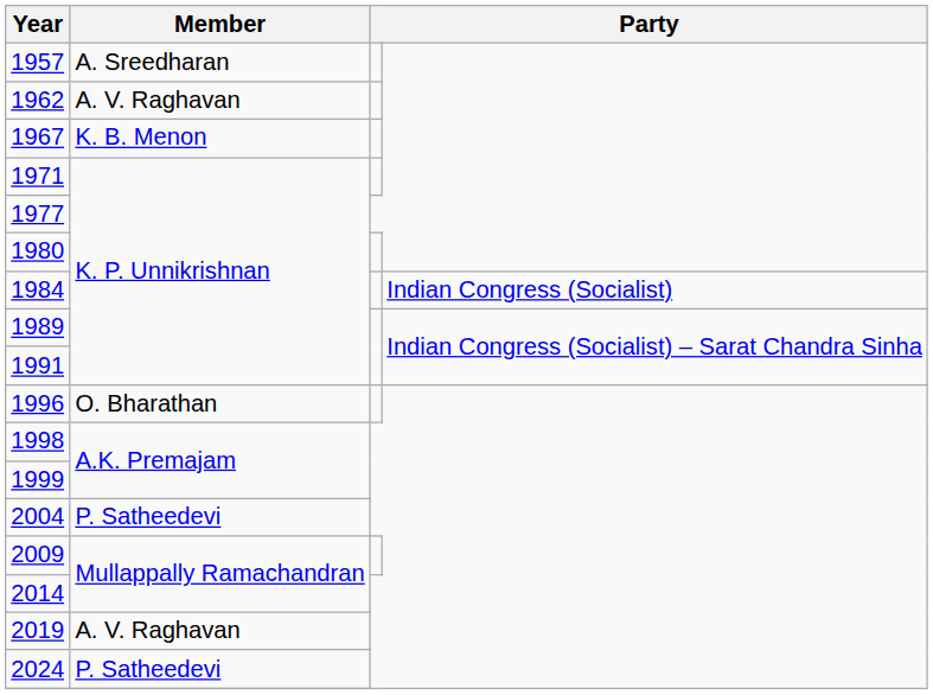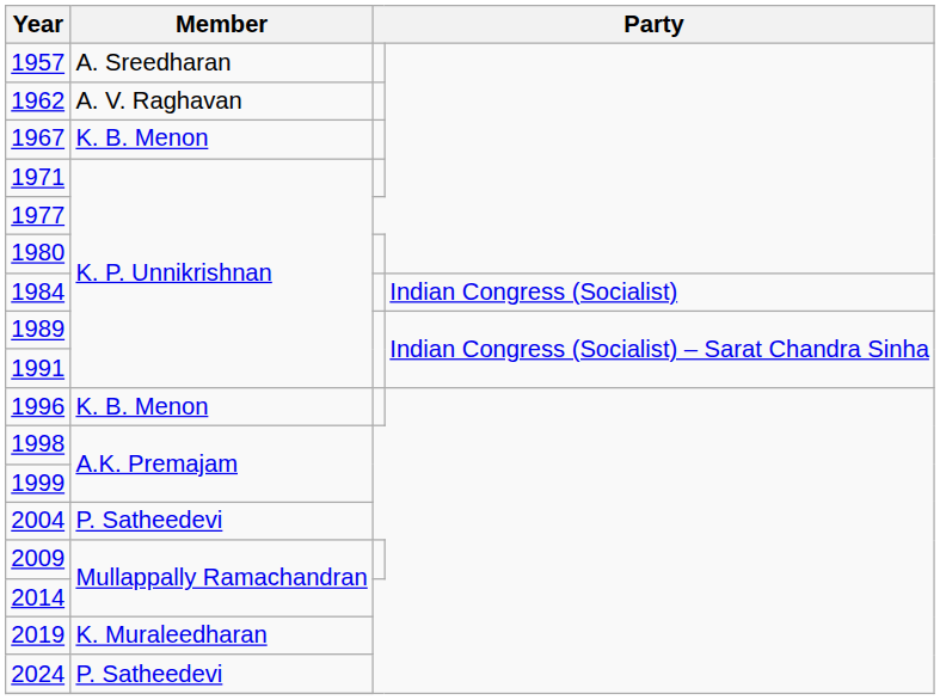1996 | Member: O. Bharathan -> K. B. Menon
2019 | Member: A. V. Raghavan -> K. Muraleedharan
